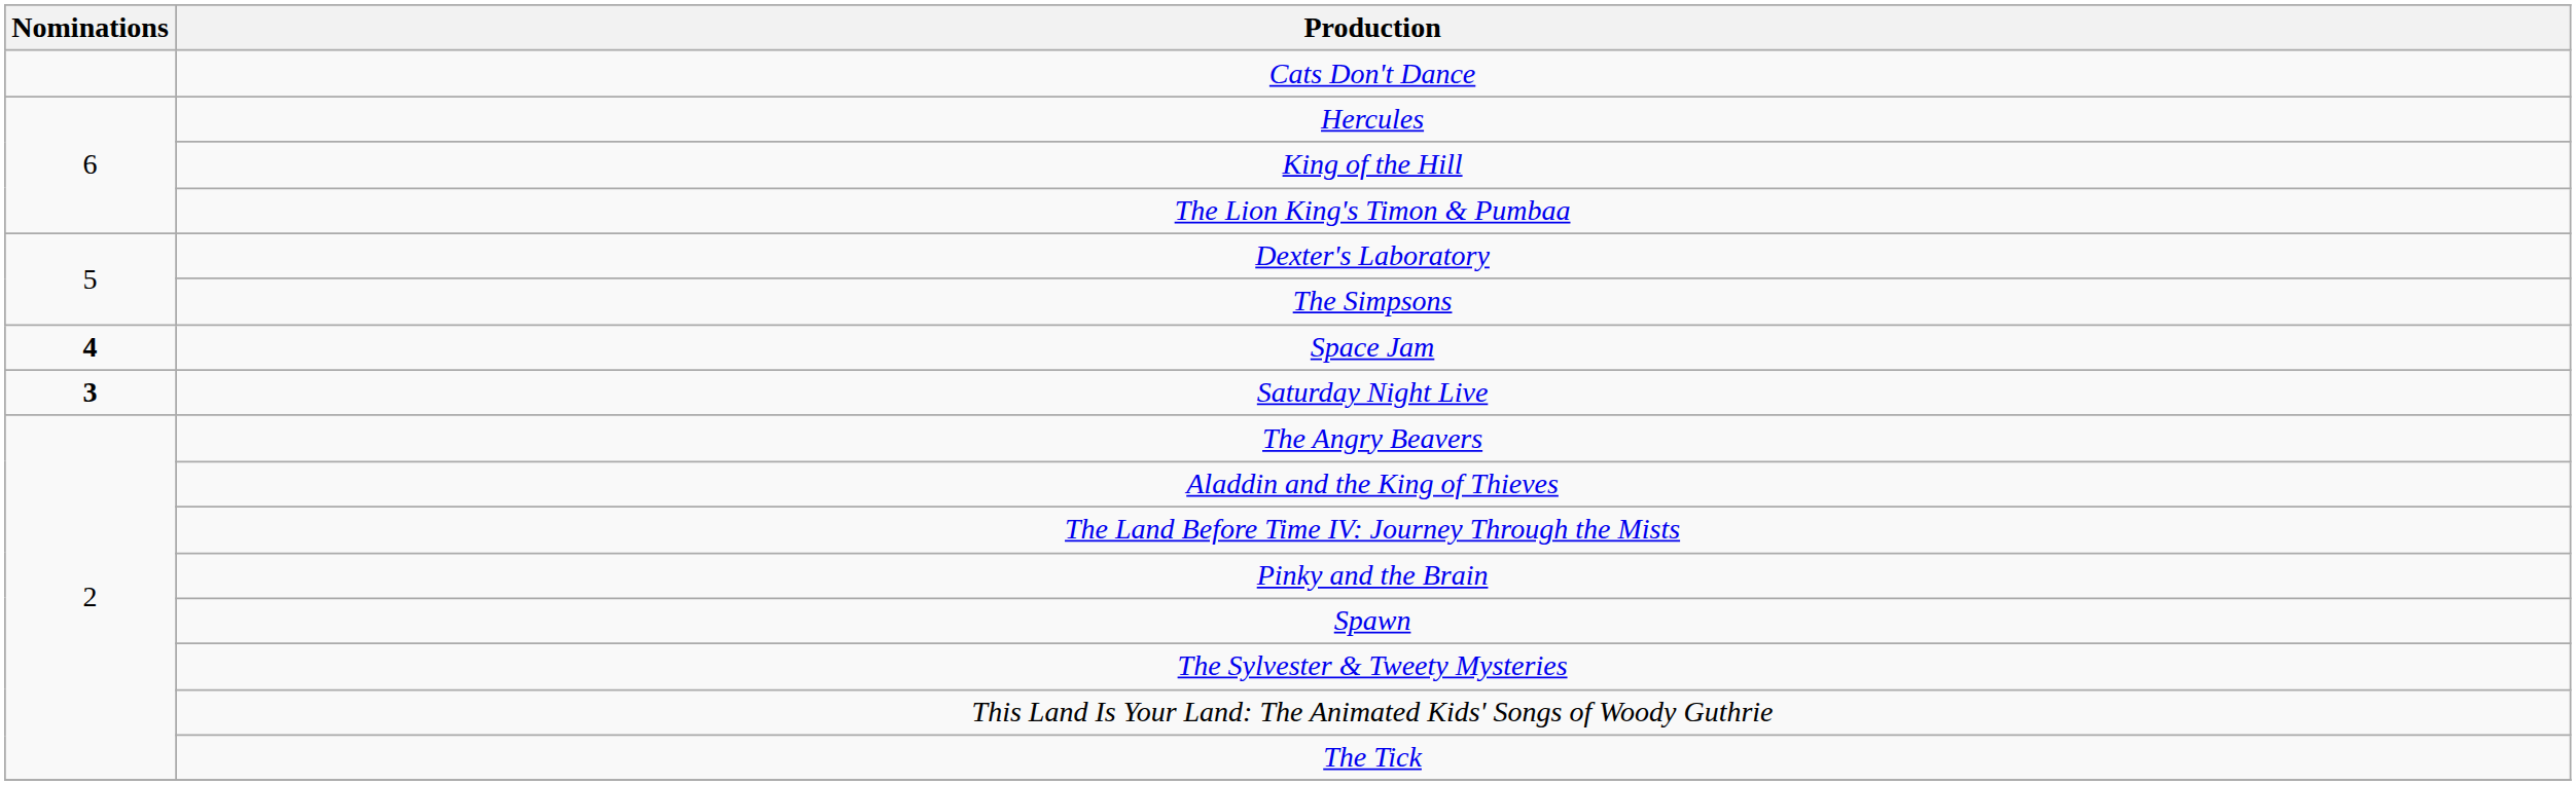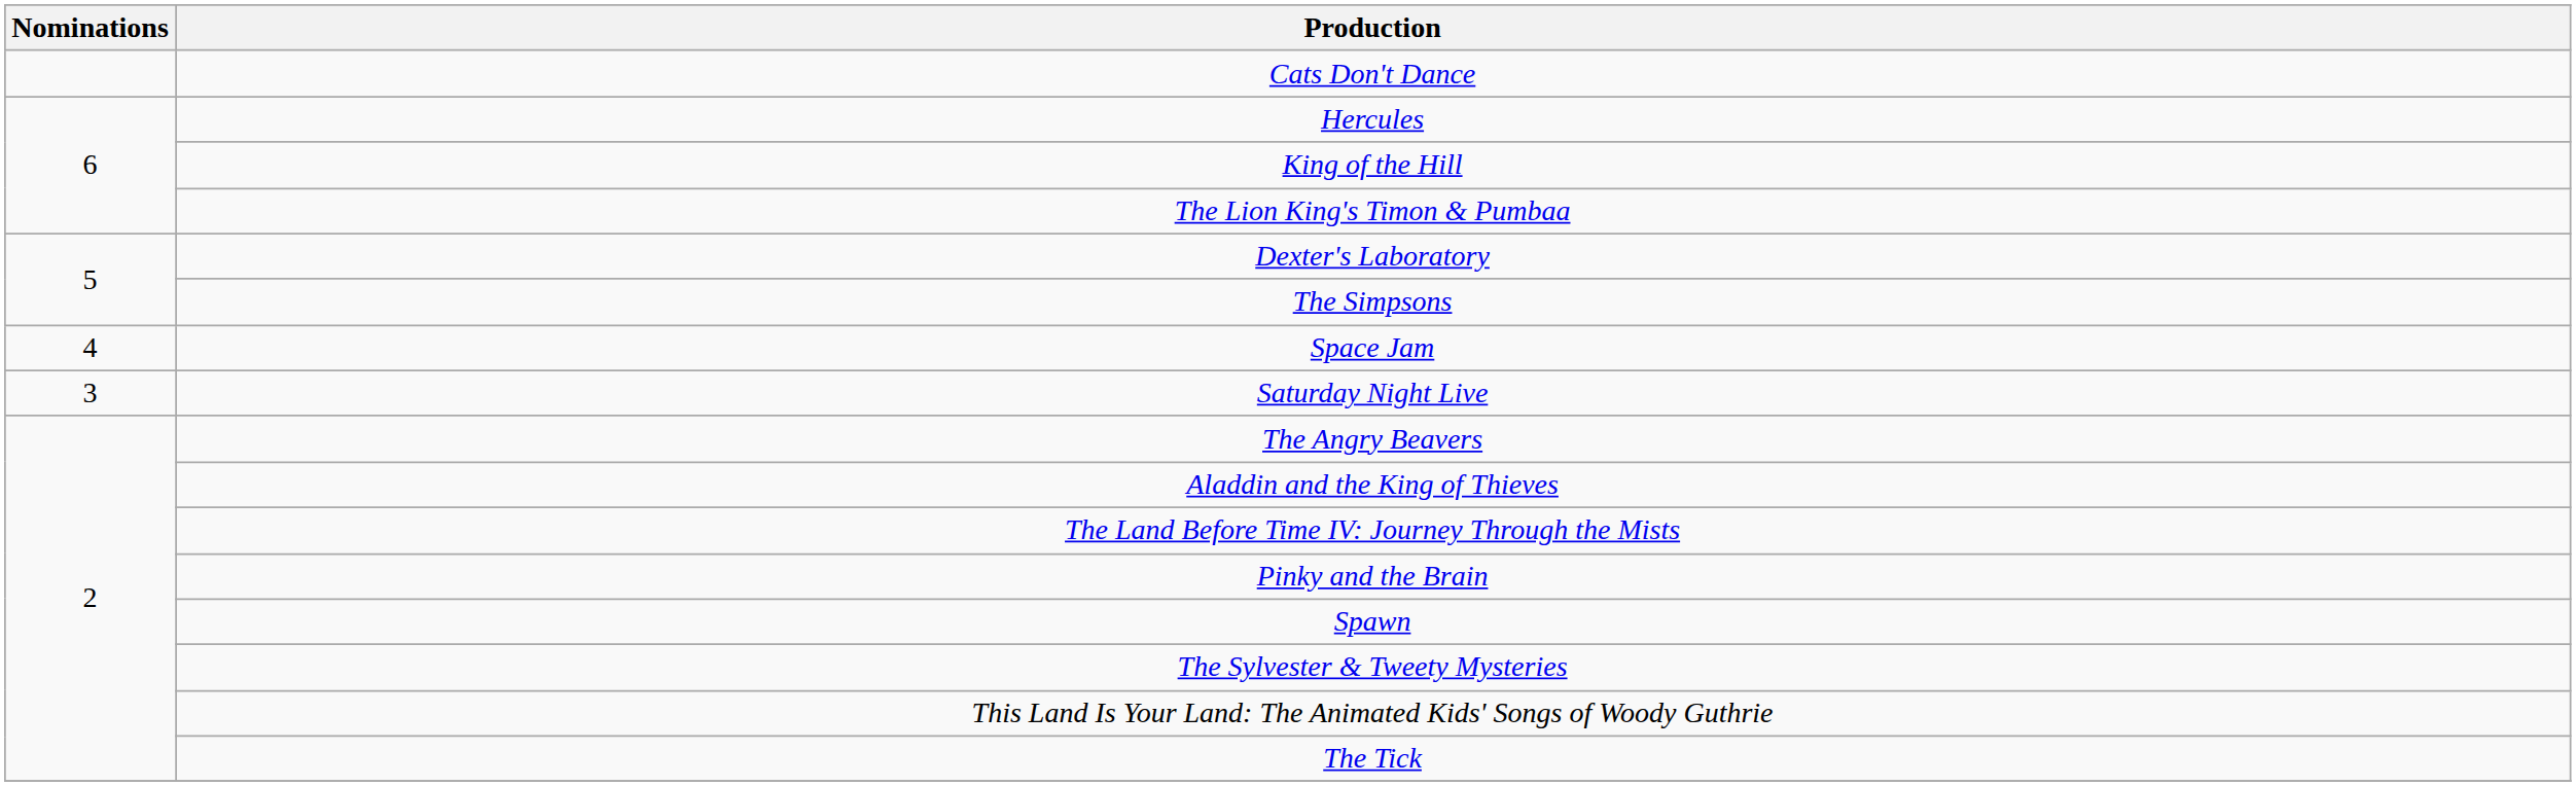Space Jam | Nominations: bold -> normal
Saturday Night Live | Nominations: bold -> normal
